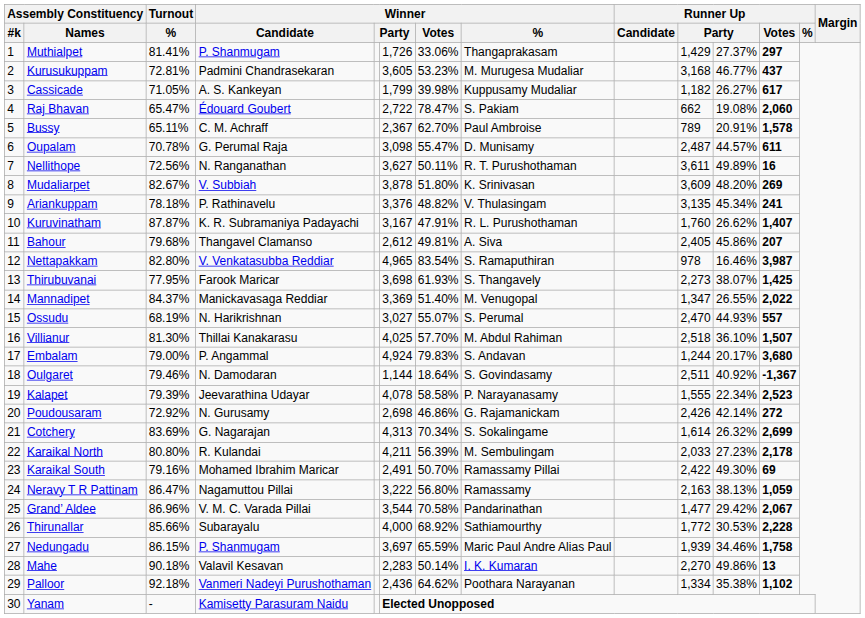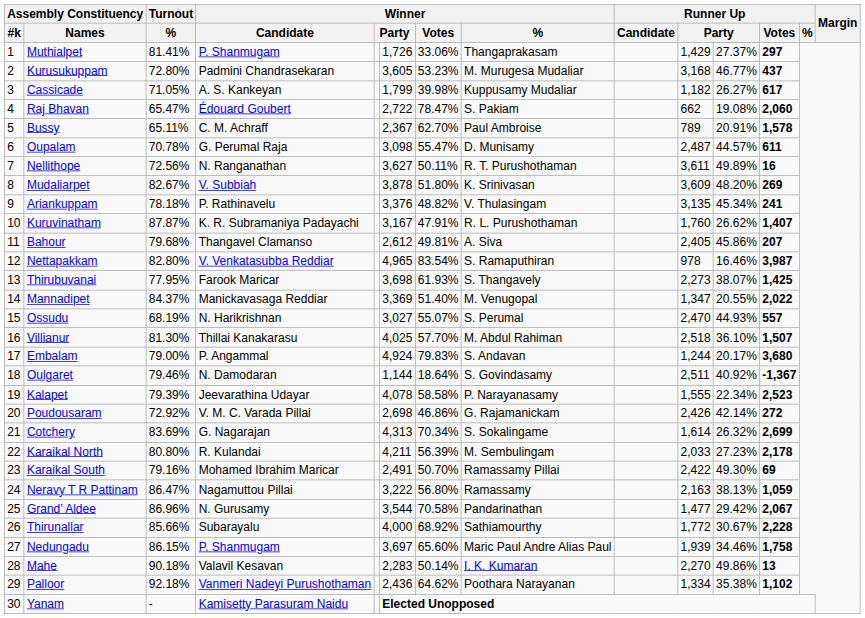Kurusukuppam | Turnout / %: 72.81% -> 72.80%
Mannadipet | column 11: 26.55% -> 20.55%
Poudousaram | Winner / Candidate: N. Gurusamy -> V. M. C. Varada Pillai
Grand’ Aldee | Winner / Candidate: V. M. C. Varada Pillai -> N. Gurusamy
Thirunallar | column 11: 30.53% -> 30.67%
Nedungadu | Winner / Votes: 65.59% -> 65.60%
